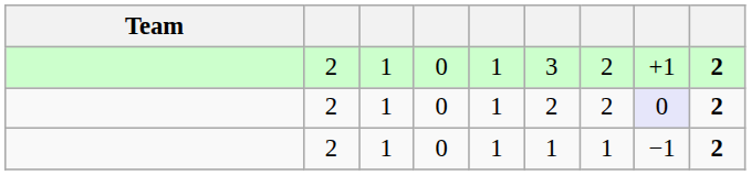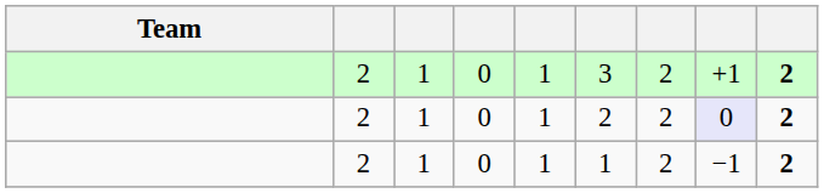row 4 | column 7: 1 -> 2
